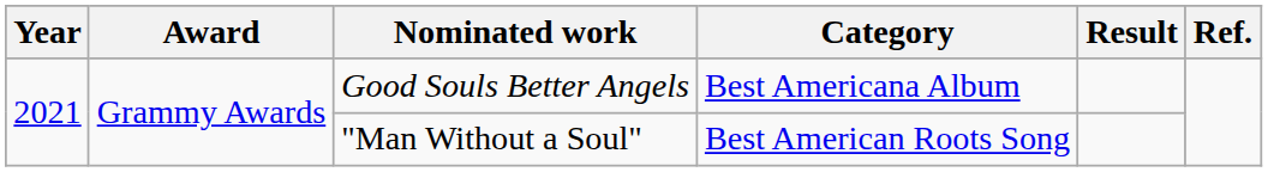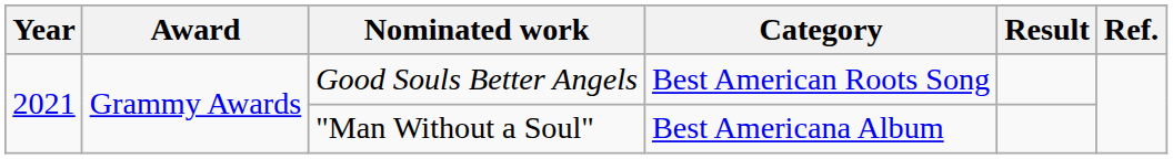Good Souls Better Angels | Category: Best Americana Album -> Best American Roots Song
"Man Without a Soul" | Category: Best American Roots Song -> Best Americana Album
